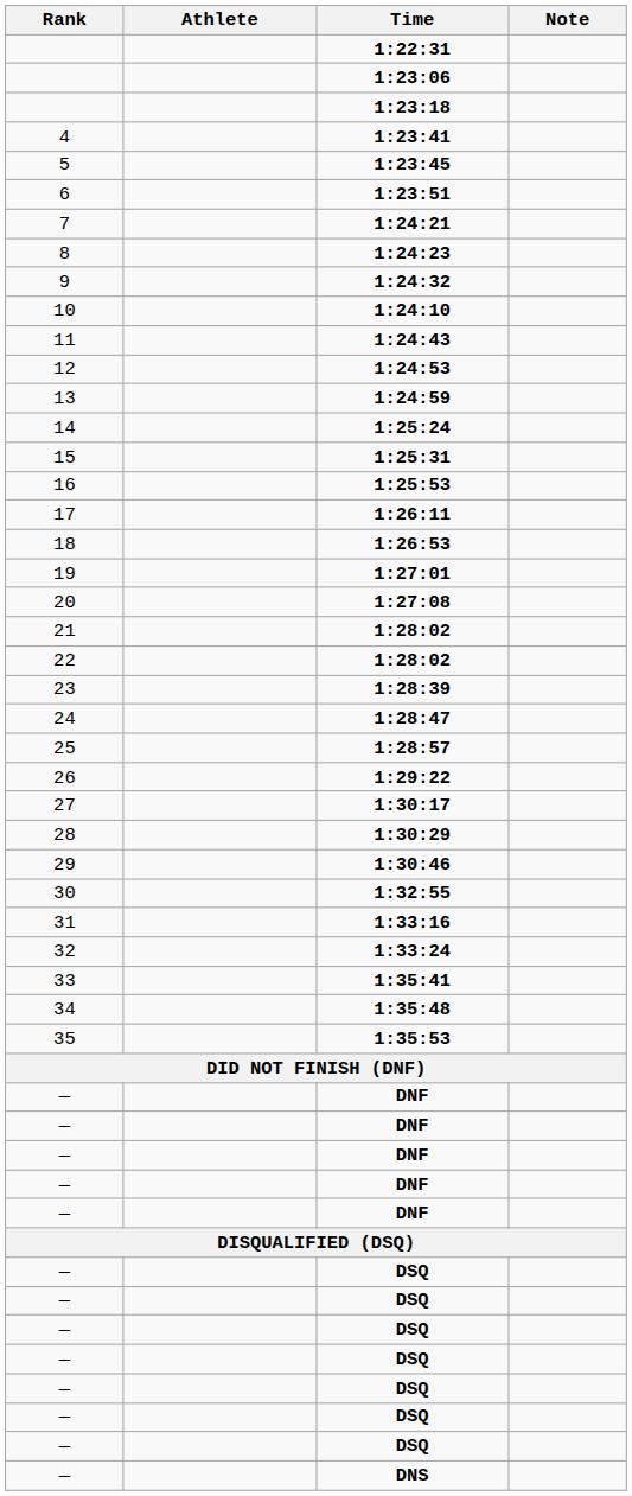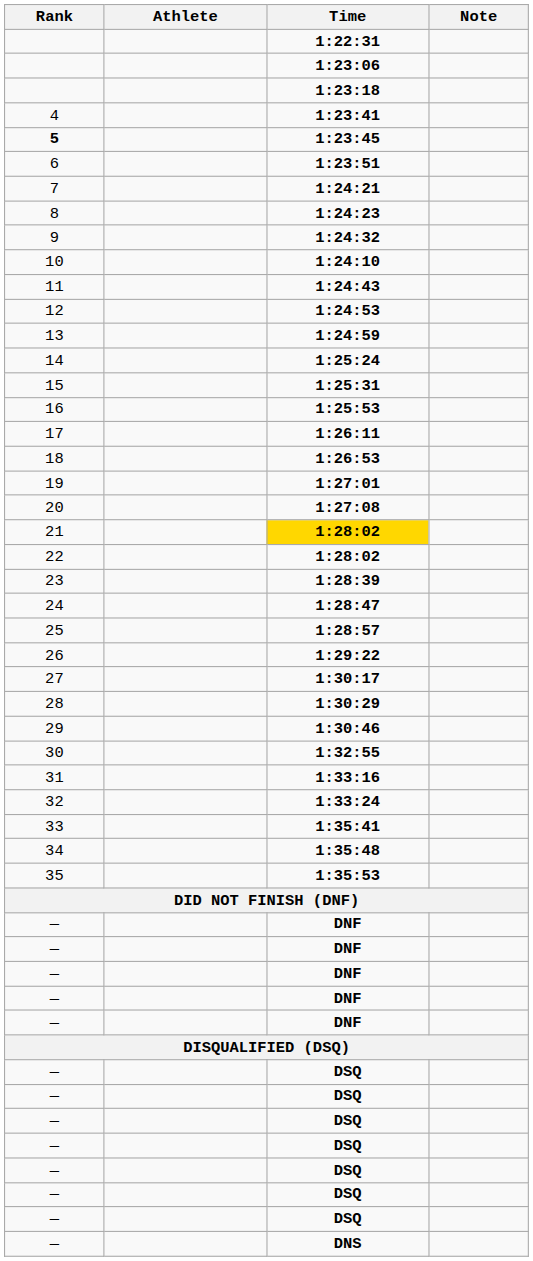1:23:45 | Rank: normal -> bold
21 / 1:28:02 | Time: no background -> gold background
